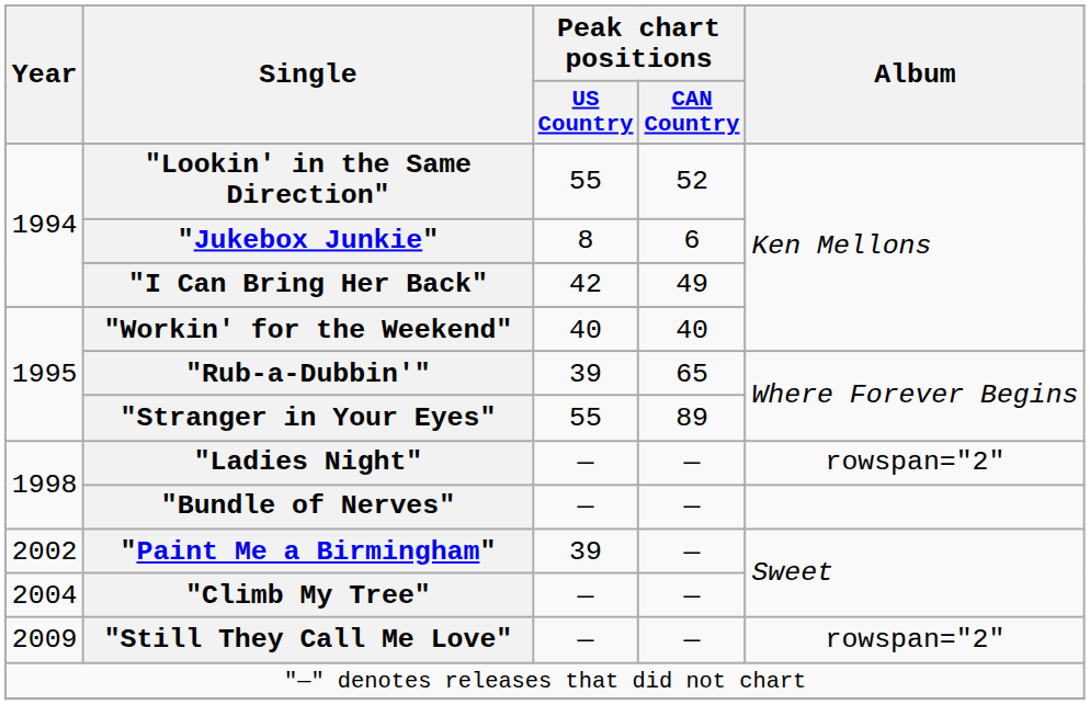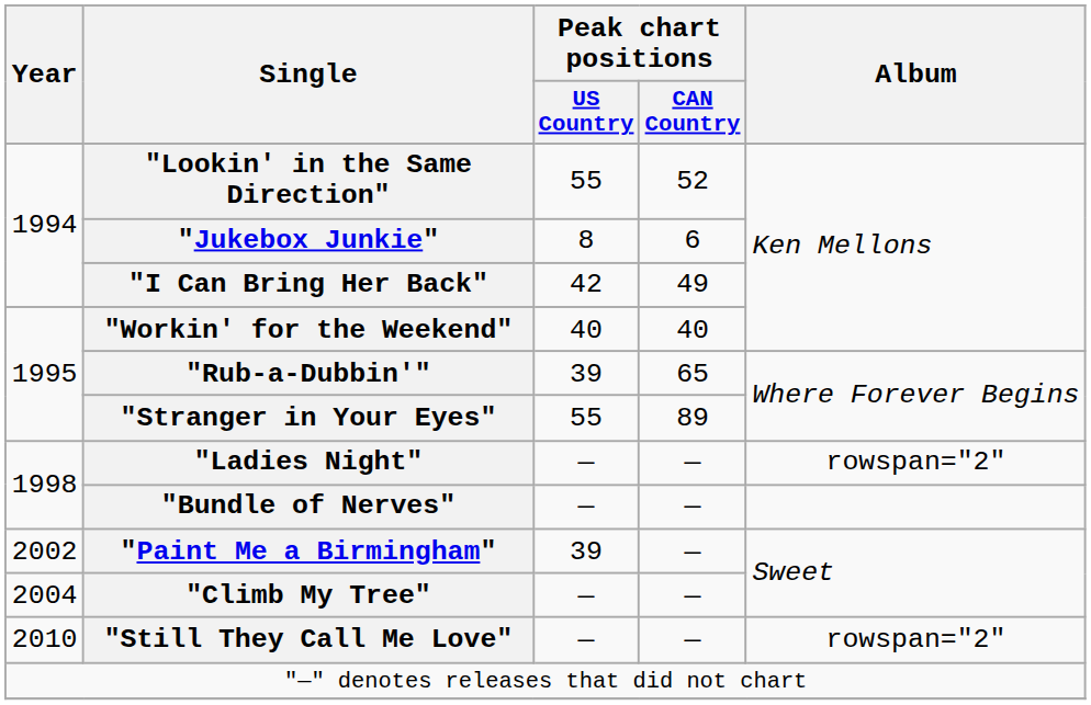"Still They Call Me Love" | Year: 2009 -> 2010
